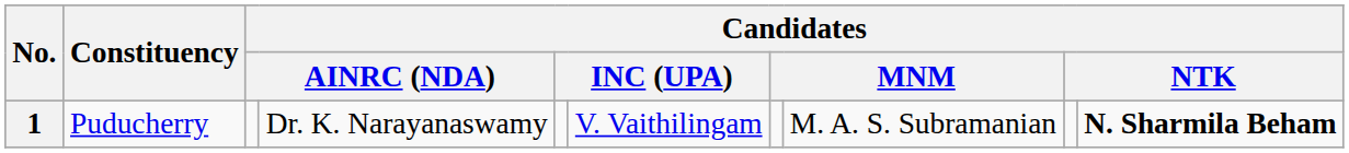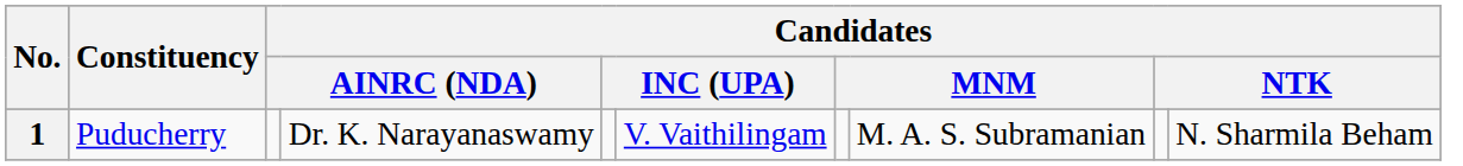1 | column 10: bold -> normal
